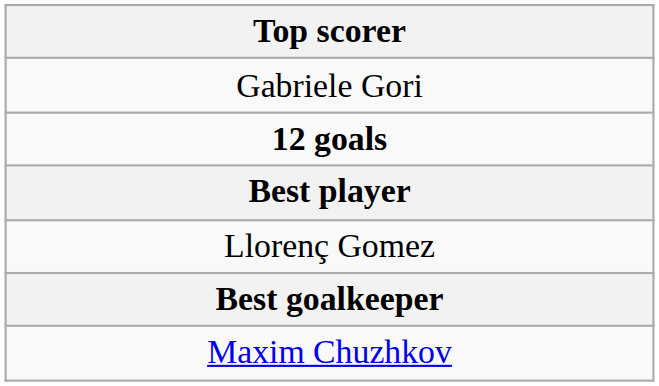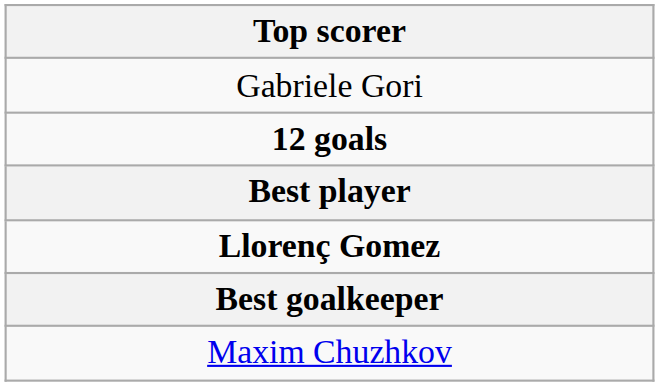row 5 | column 1: normal -> bold
